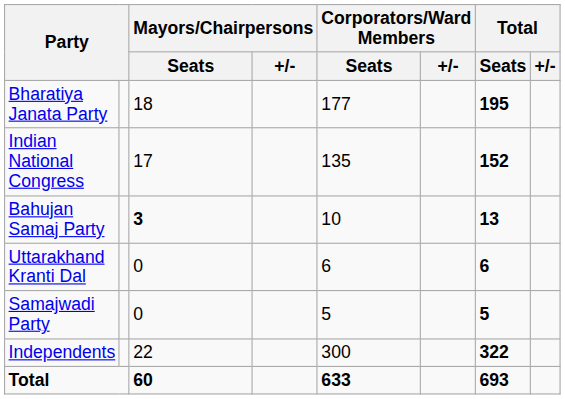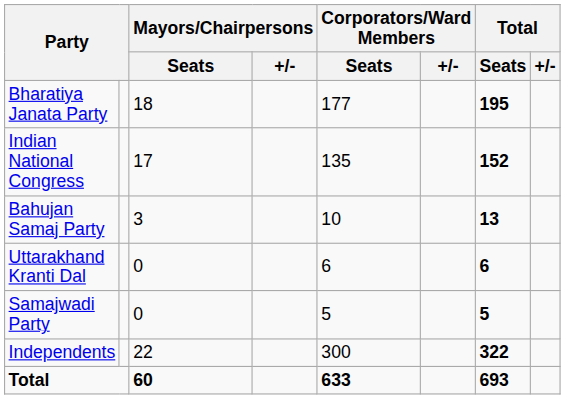Bahujan Samaj Party | Mayors/Chairpersons / Seats: bold -> normal
